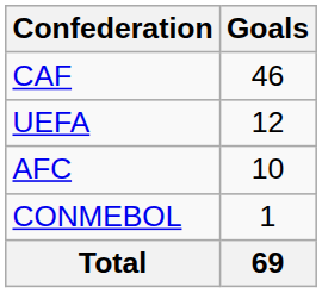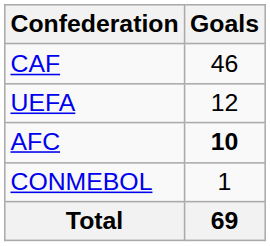AFC | Goals: normal -> bold
